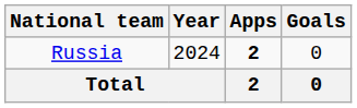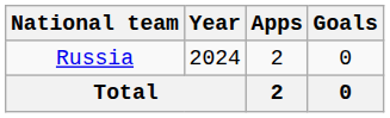Russia | Apps: bold -> normal
